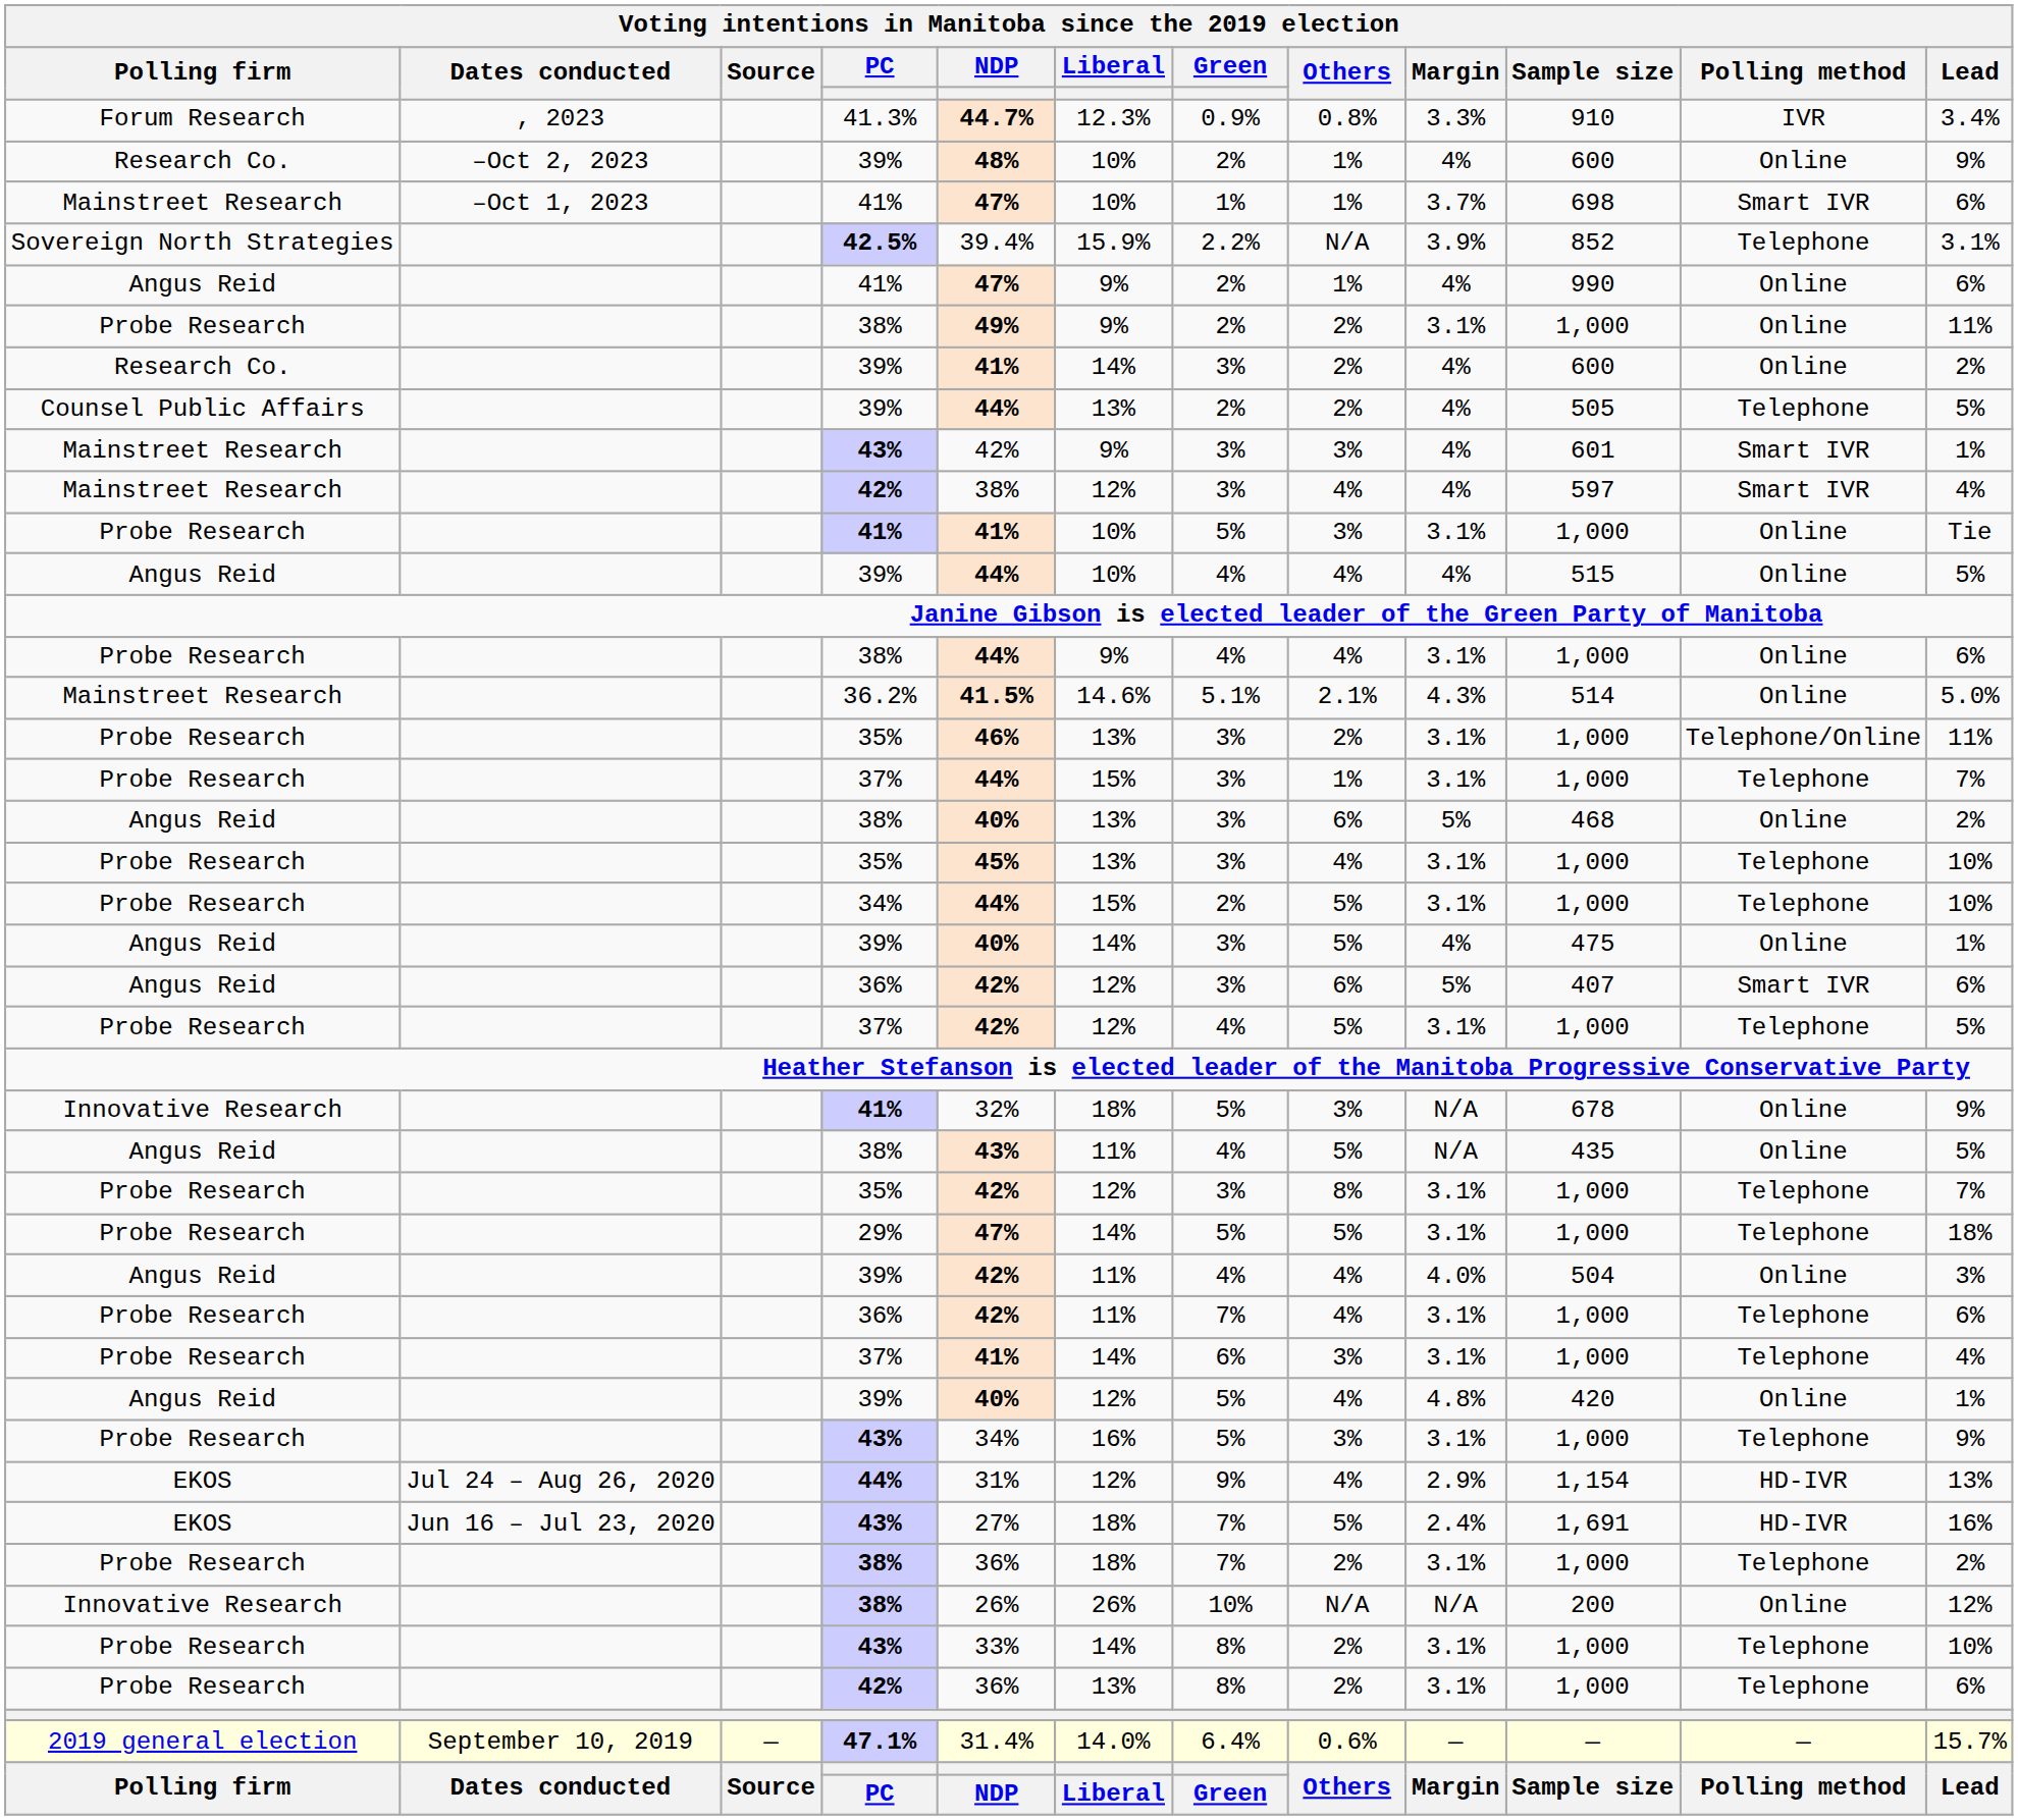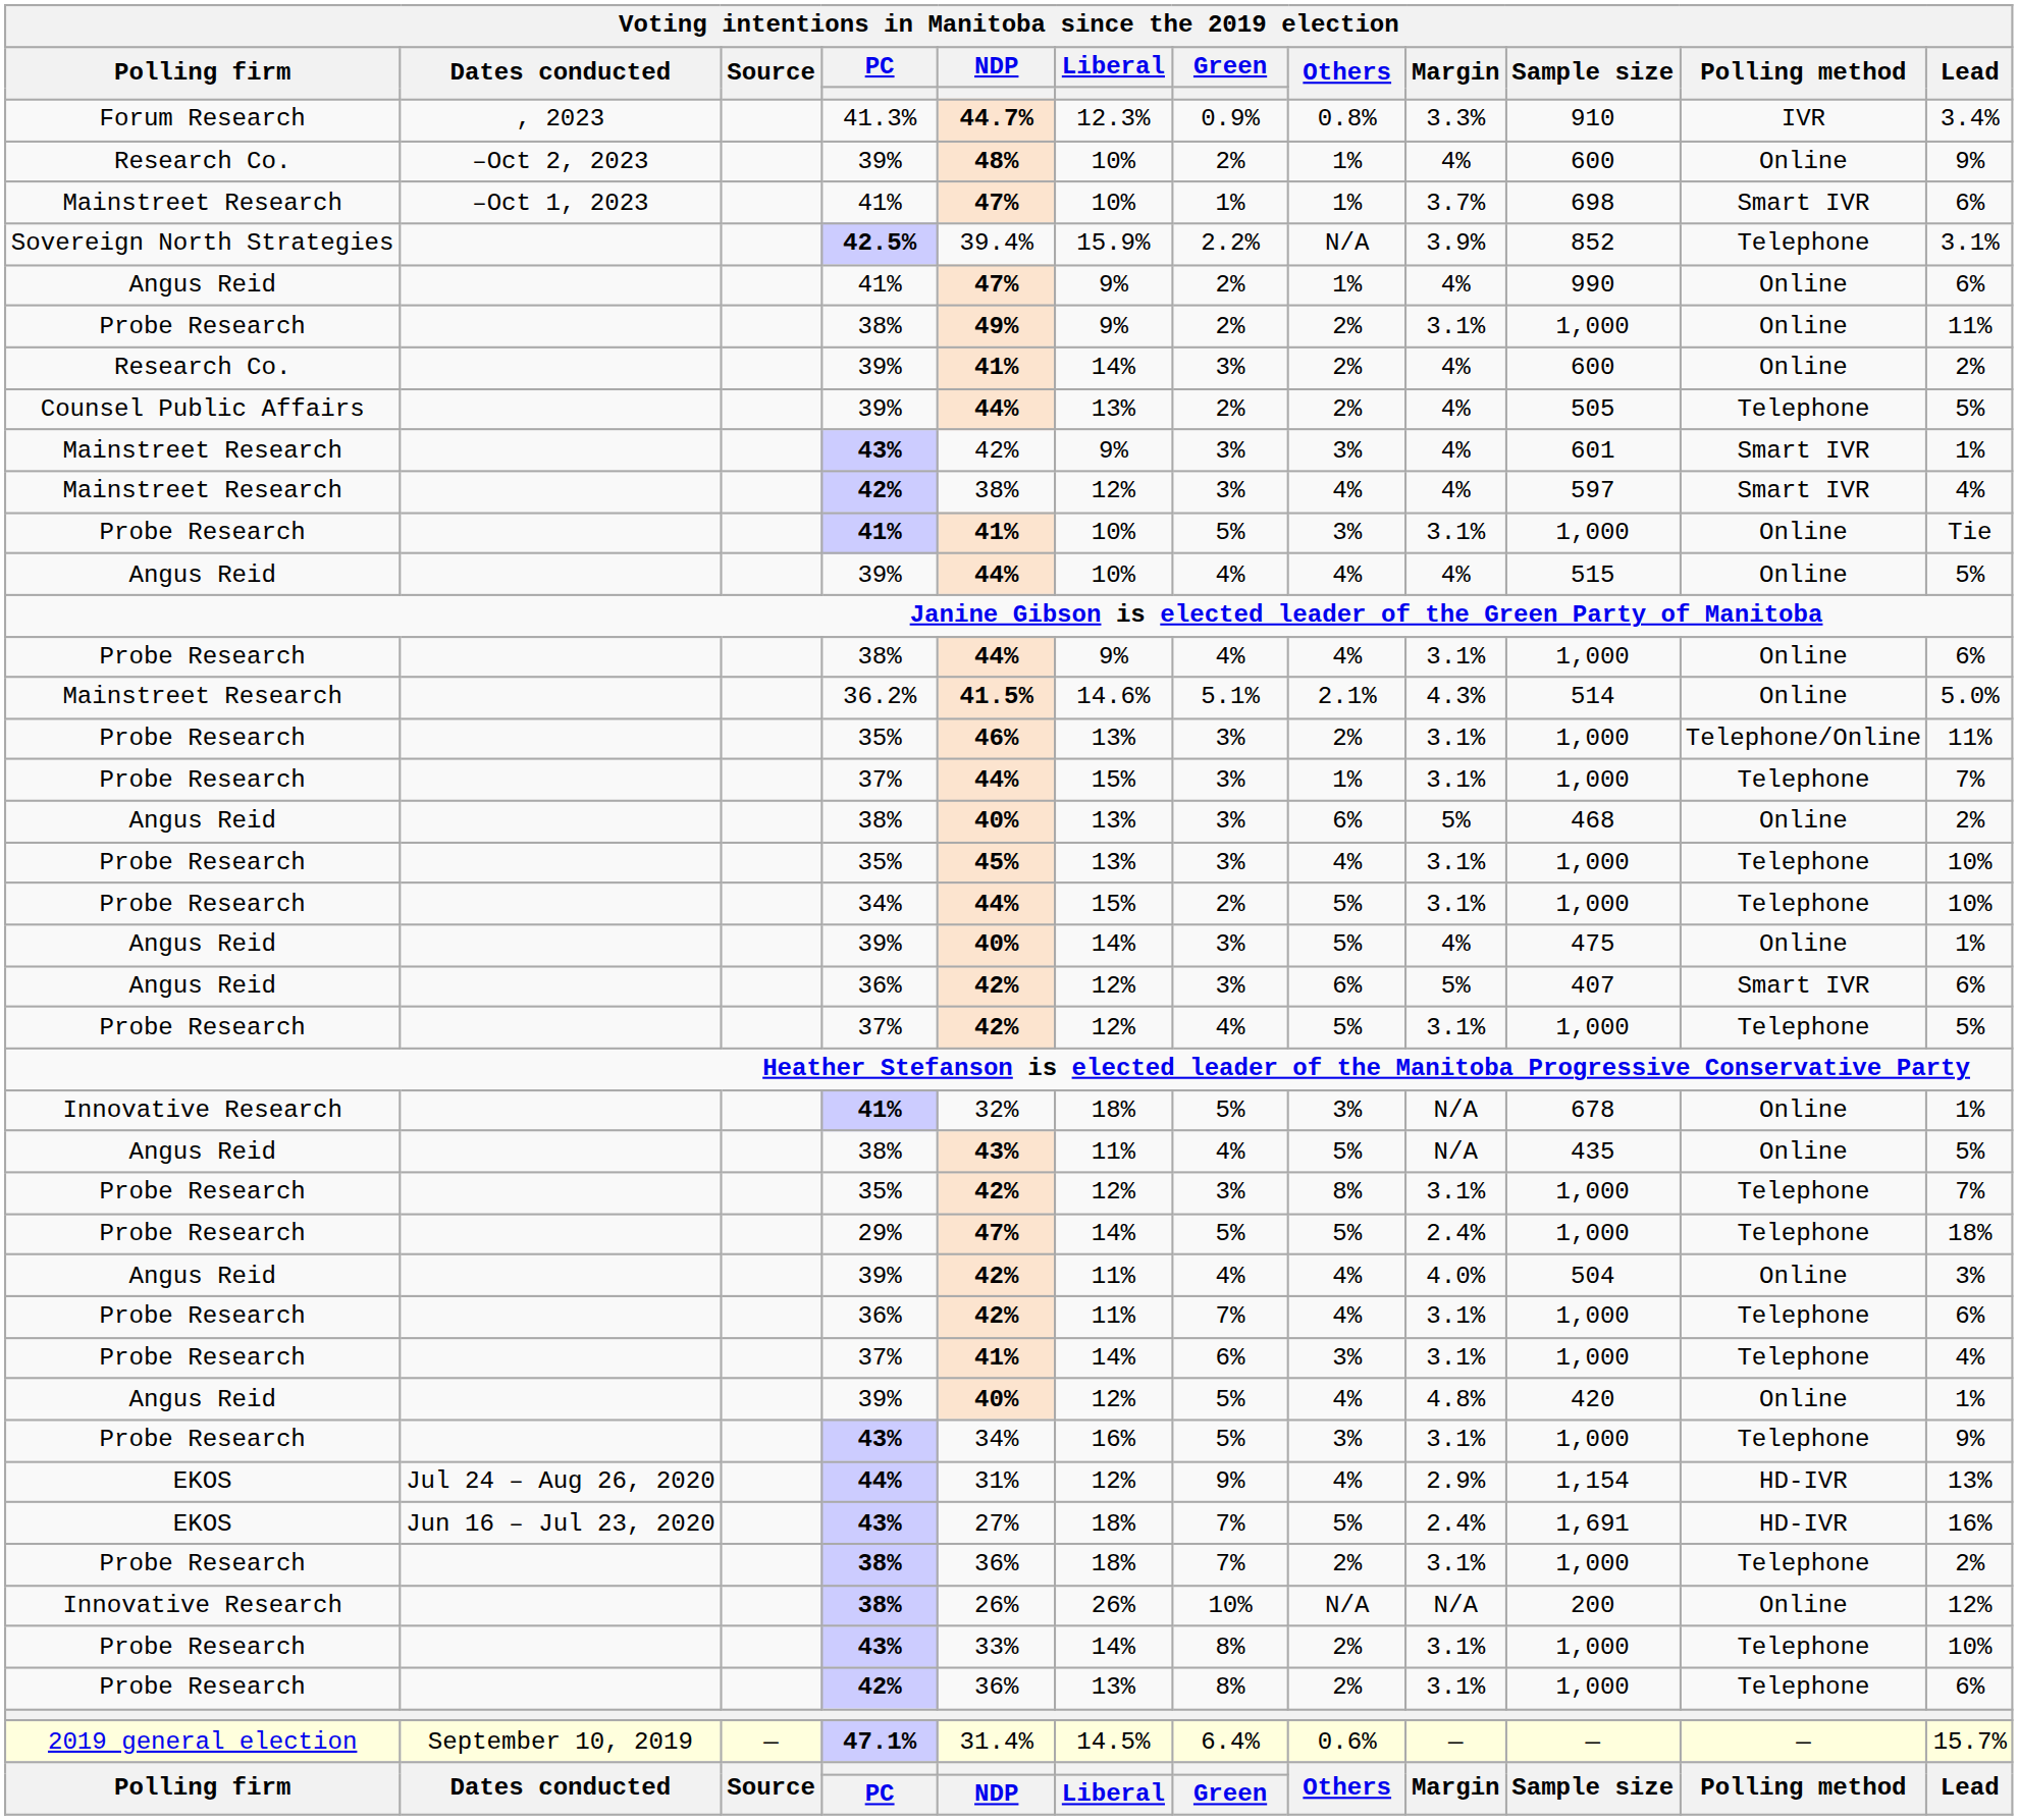Innovative Research / 41% | Voting intentions in Manitoba since the 2019 election / Lead: 9% -> 1%
29% | column 9: 3.1% -> 2.4%
47.1% | column 6: 14.0% -> 14.5%
